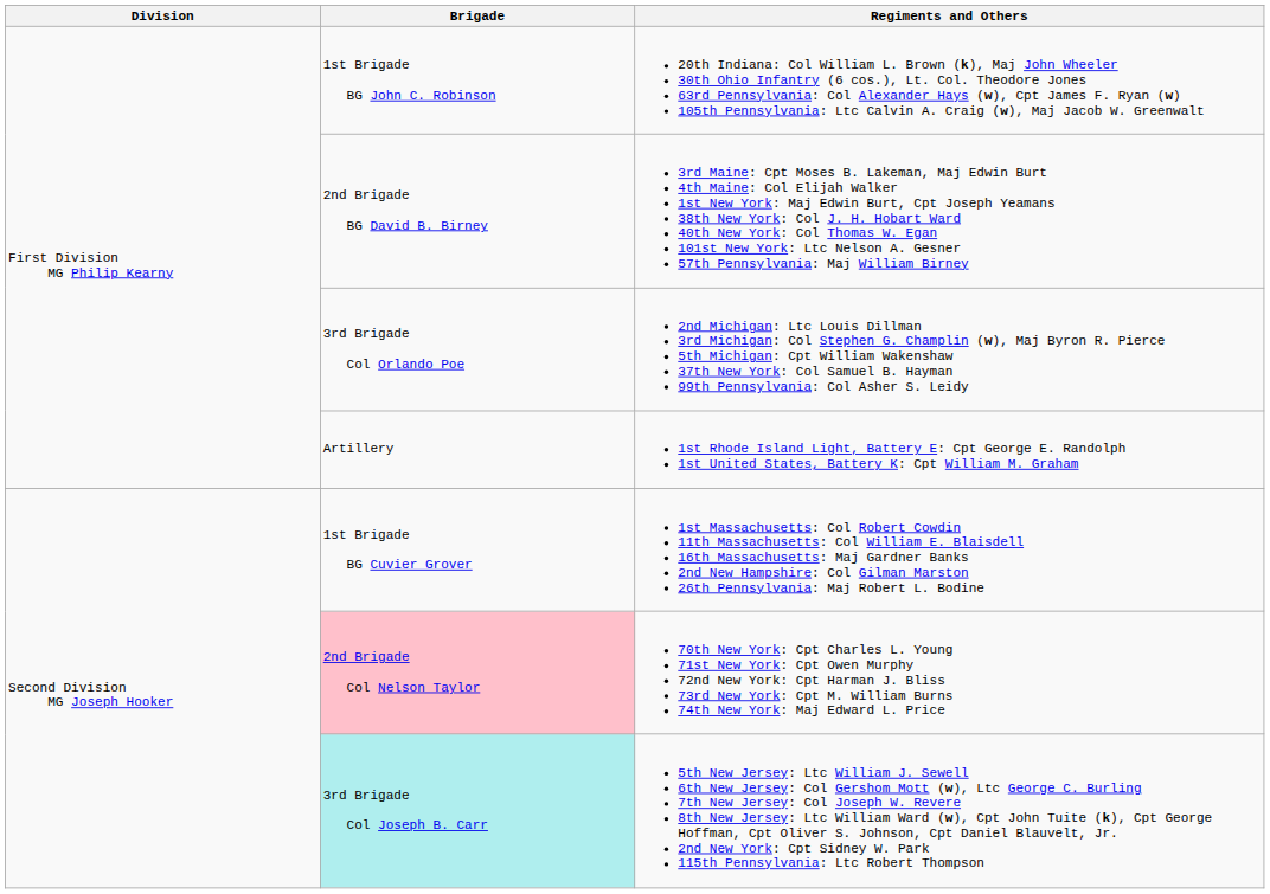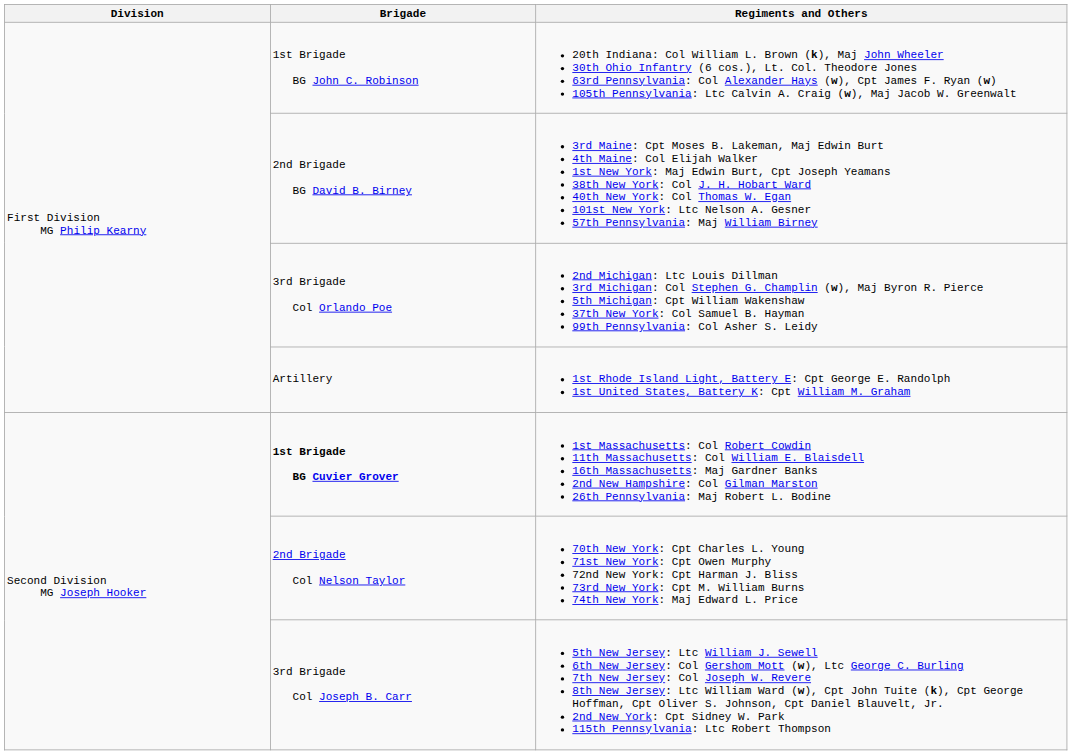1st Brigade BG Cuvier Grover | Brigade: normal -> bold
2nd Brigade Col Nelson Taylor | Brigade: pink background -> no background
3rd Brigade Col Joseph B. Carr | Brigade: paleturquoise background -> no background
